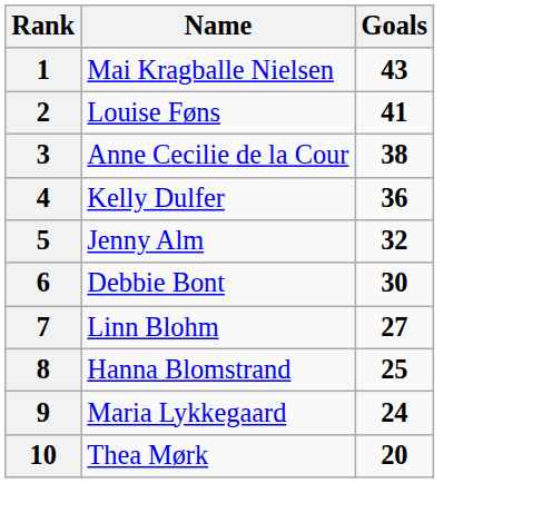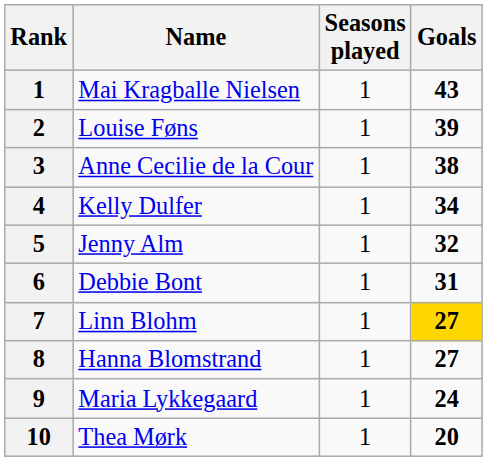+ column: Seasons played | 1 | 1 | 1 | 1 | 1 | 1 | 1 | 1 | 1 | 1
Louise Føns | Goals: 41 -> 39
Kelly Dulfer | Goals: 36 -> 34
Debbie Bont | Goals: 30 -> 31
Linn Blohm | Goals: no background -> gold background
Hanna Blomstrand | Goals: 25 -> 27
